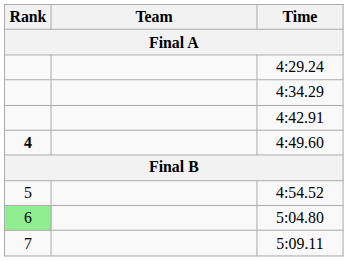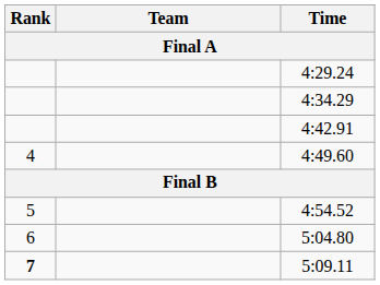4:49.60 | Rank: bold -> normal
5:04.80 | Rank: lightgreen background -> no background
5:09.11 | Rank: normal -> bold
